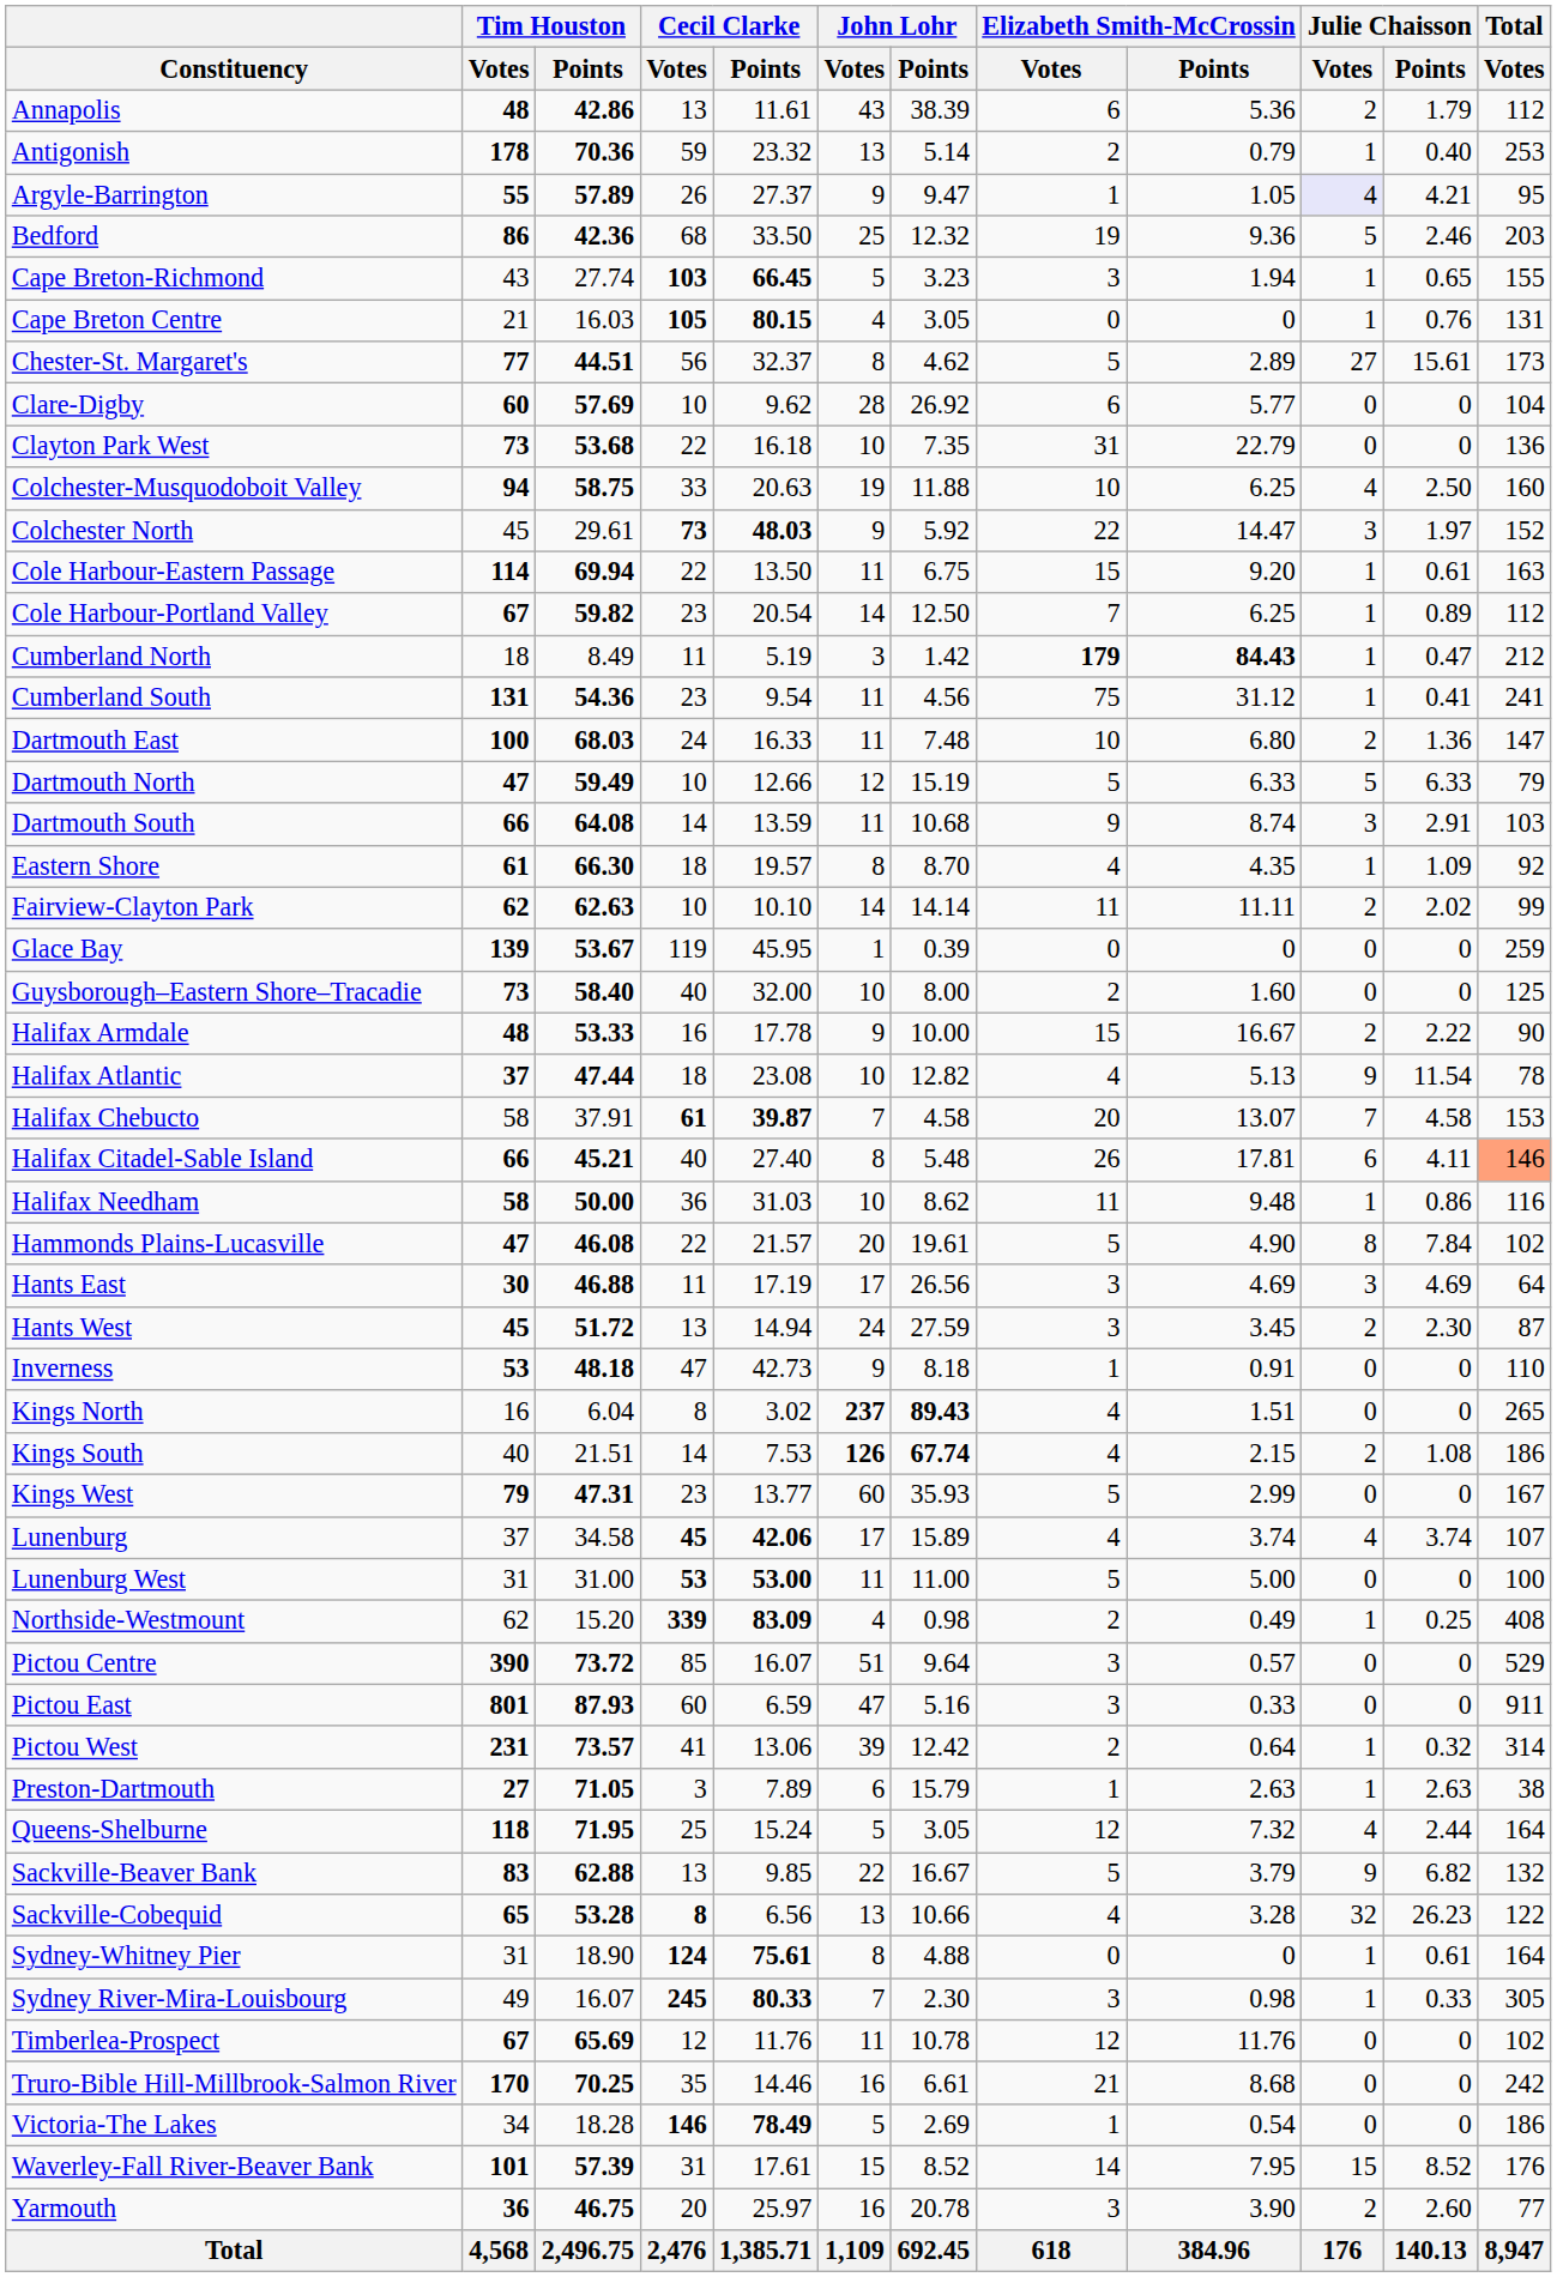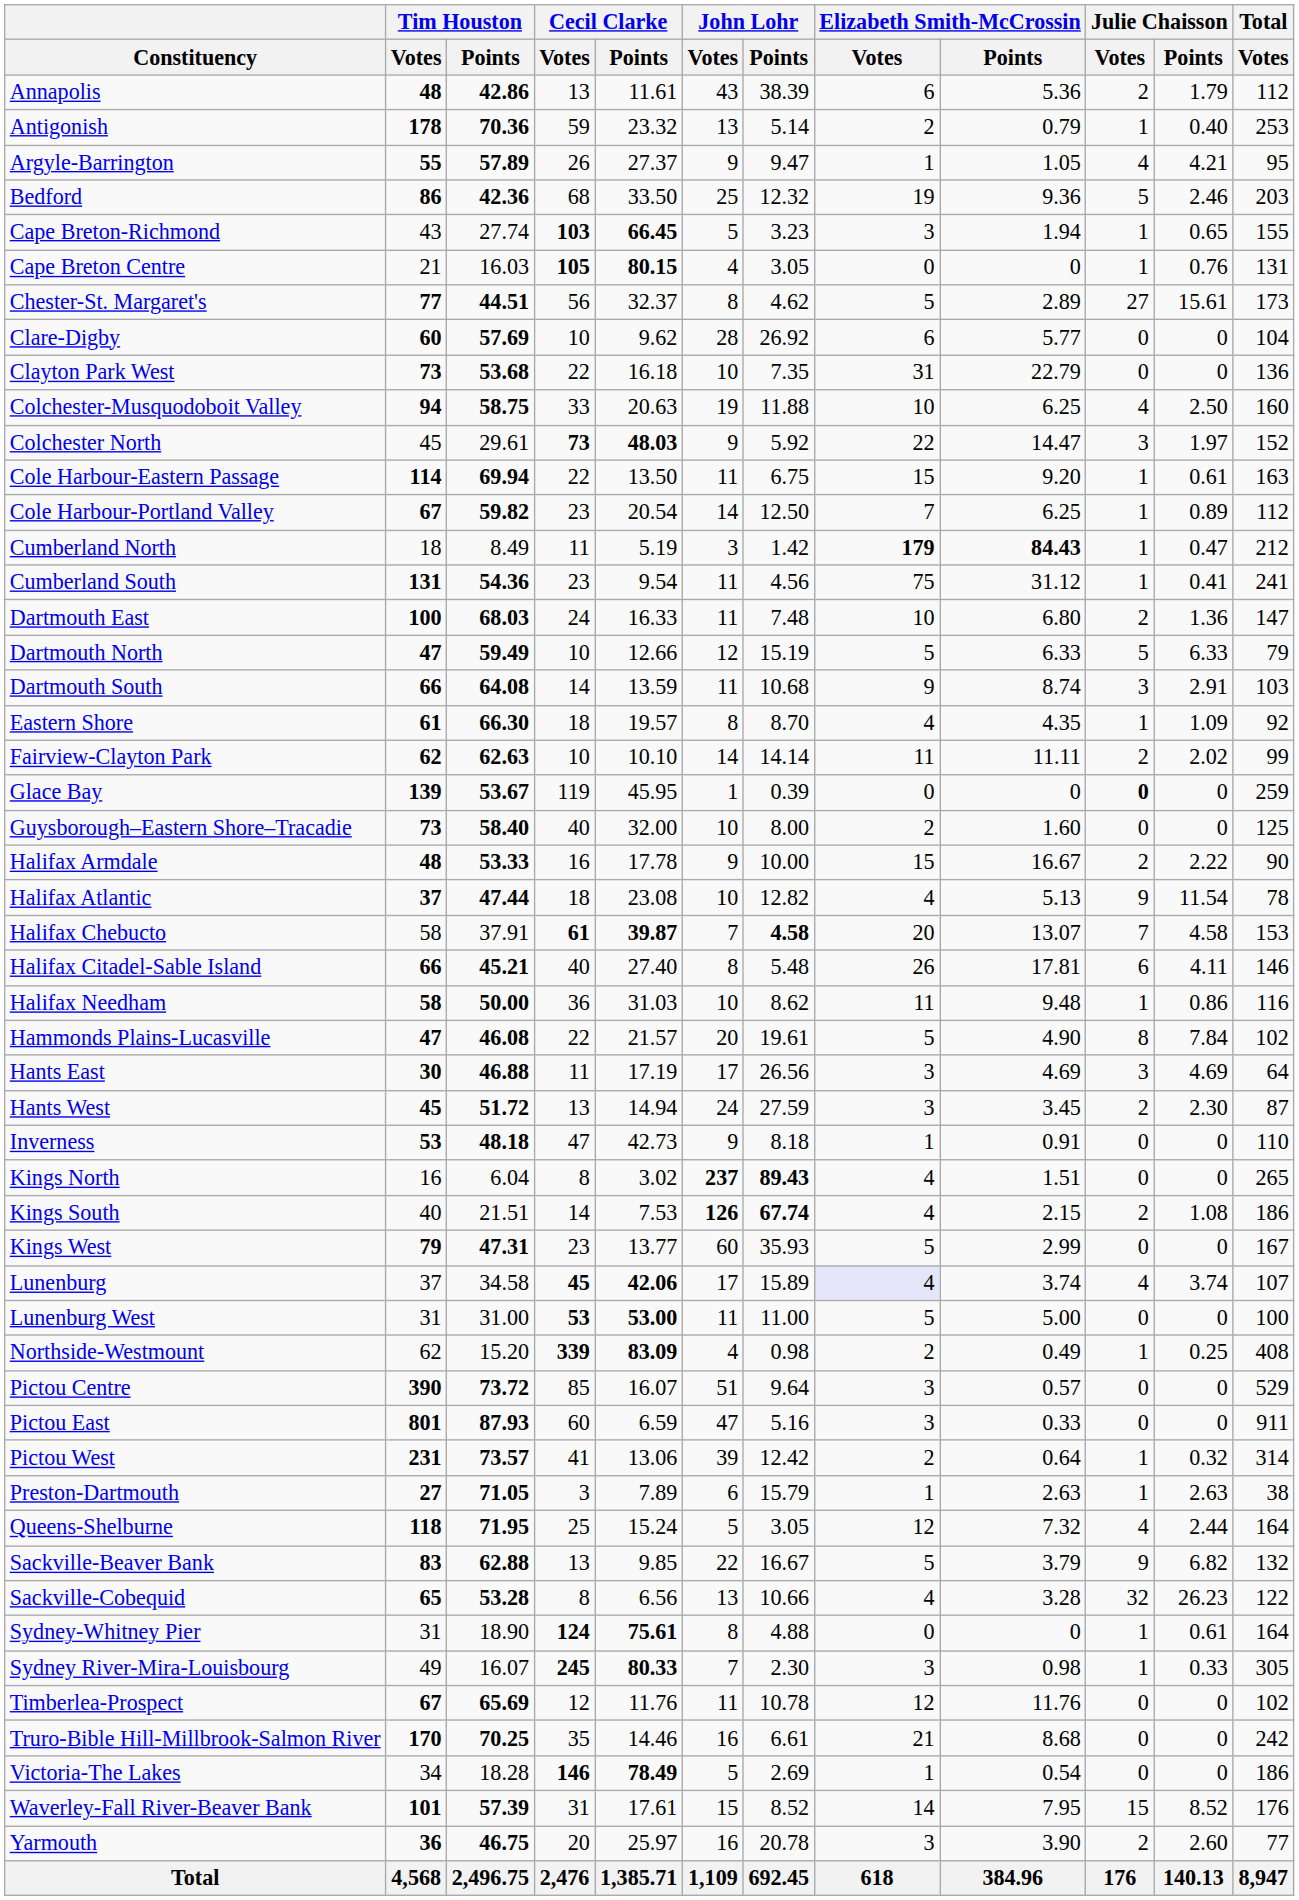Argyle-Barrington | Julie Chaisson / Votes: lavender background -> no background
Glace Bay | Julie Chaisson / Votes: normal -> bold
Halifax Chebucto | John Lohr / Points: normal -> bold
Halifax Citadel-Sable Island | Total / Votes: lightsalmon background -> no background
Lunenburg | Elizabeth Smith-McCrossin / Votes: no background -> lavender background
Sackville-Cobequid | Cecil Clarke / Votes: bold -> normal
